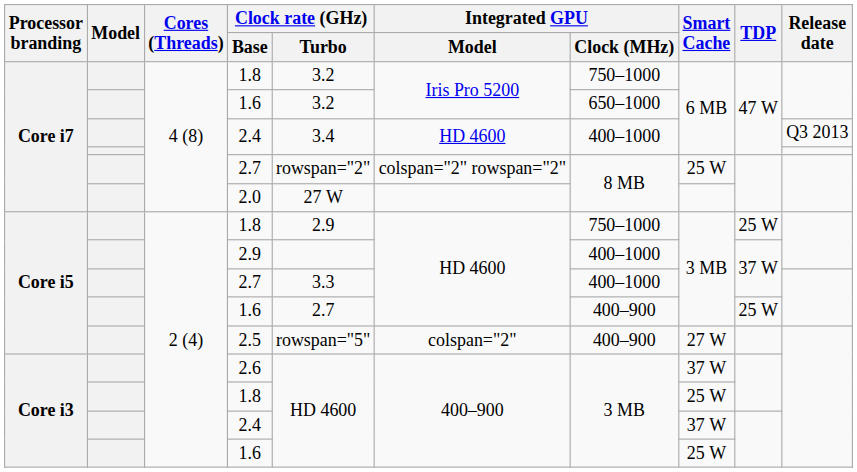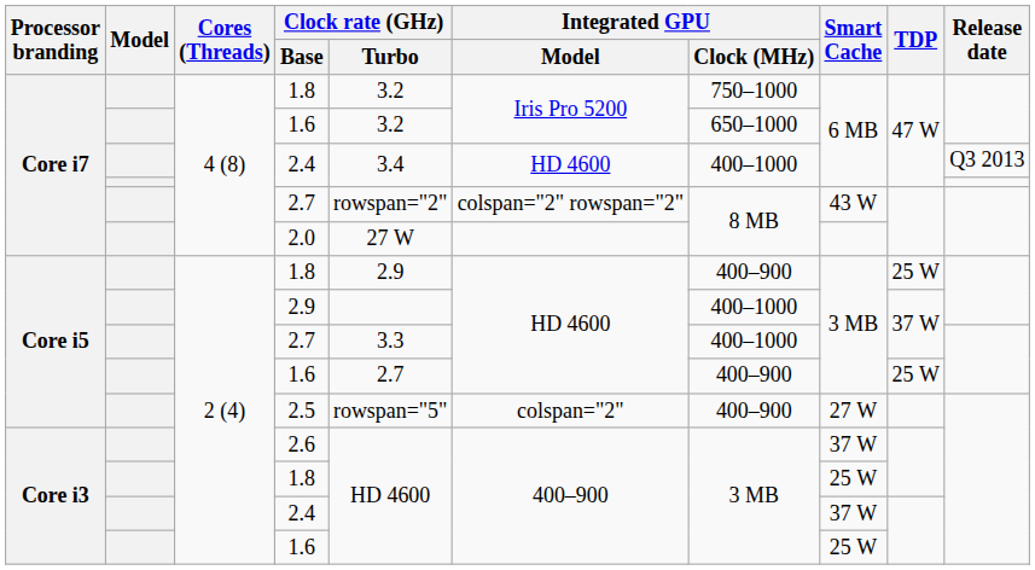Core i7 / 2.7 | Smart Cache: 25 W -> 43 W
Core i5 / 1.8 | Integrated GPU / Clock (MHz): 750–1000 -> 400–900
